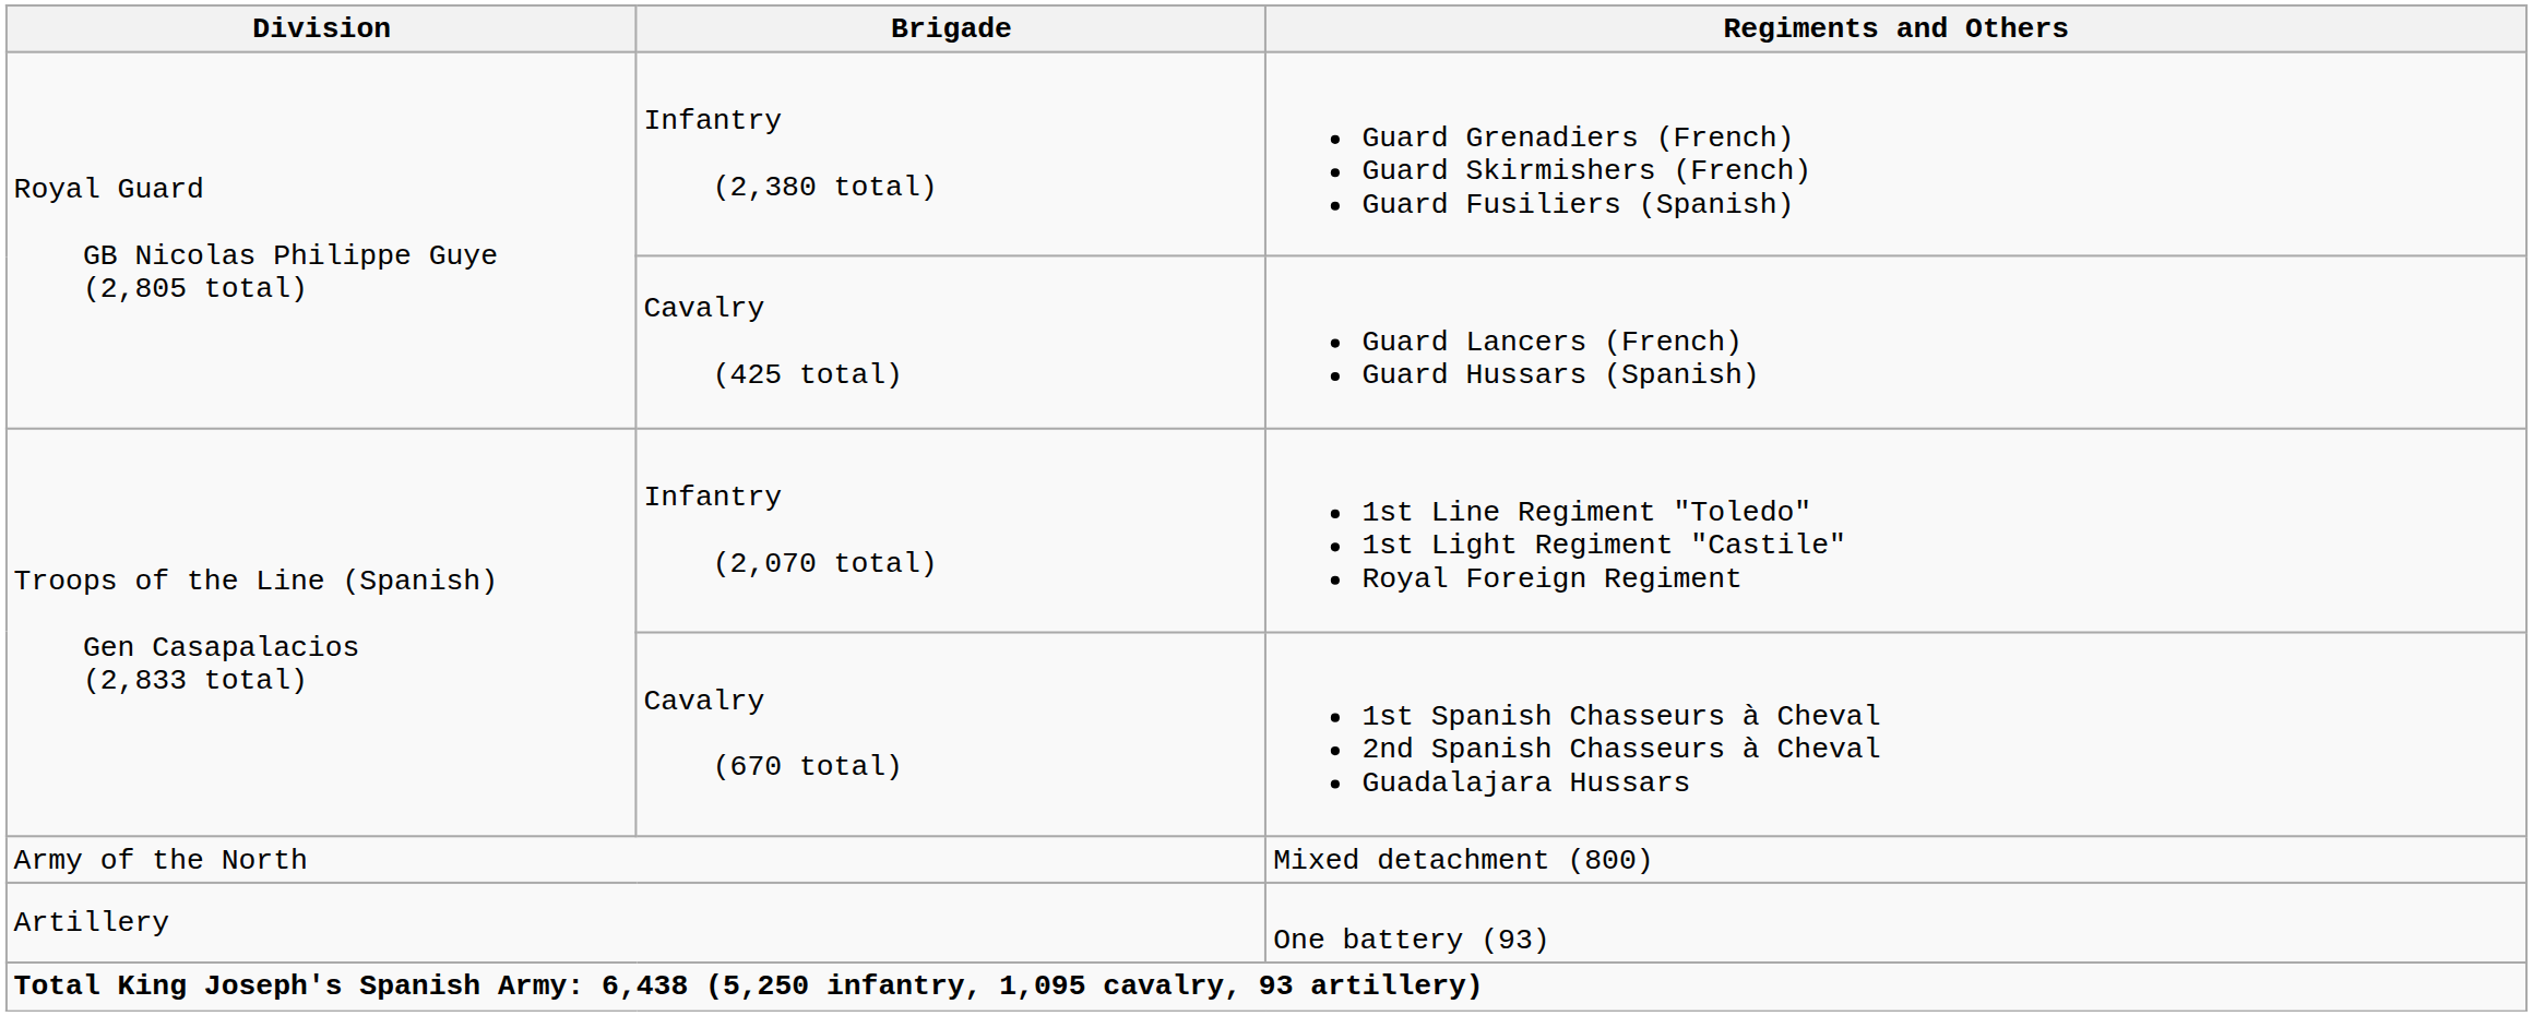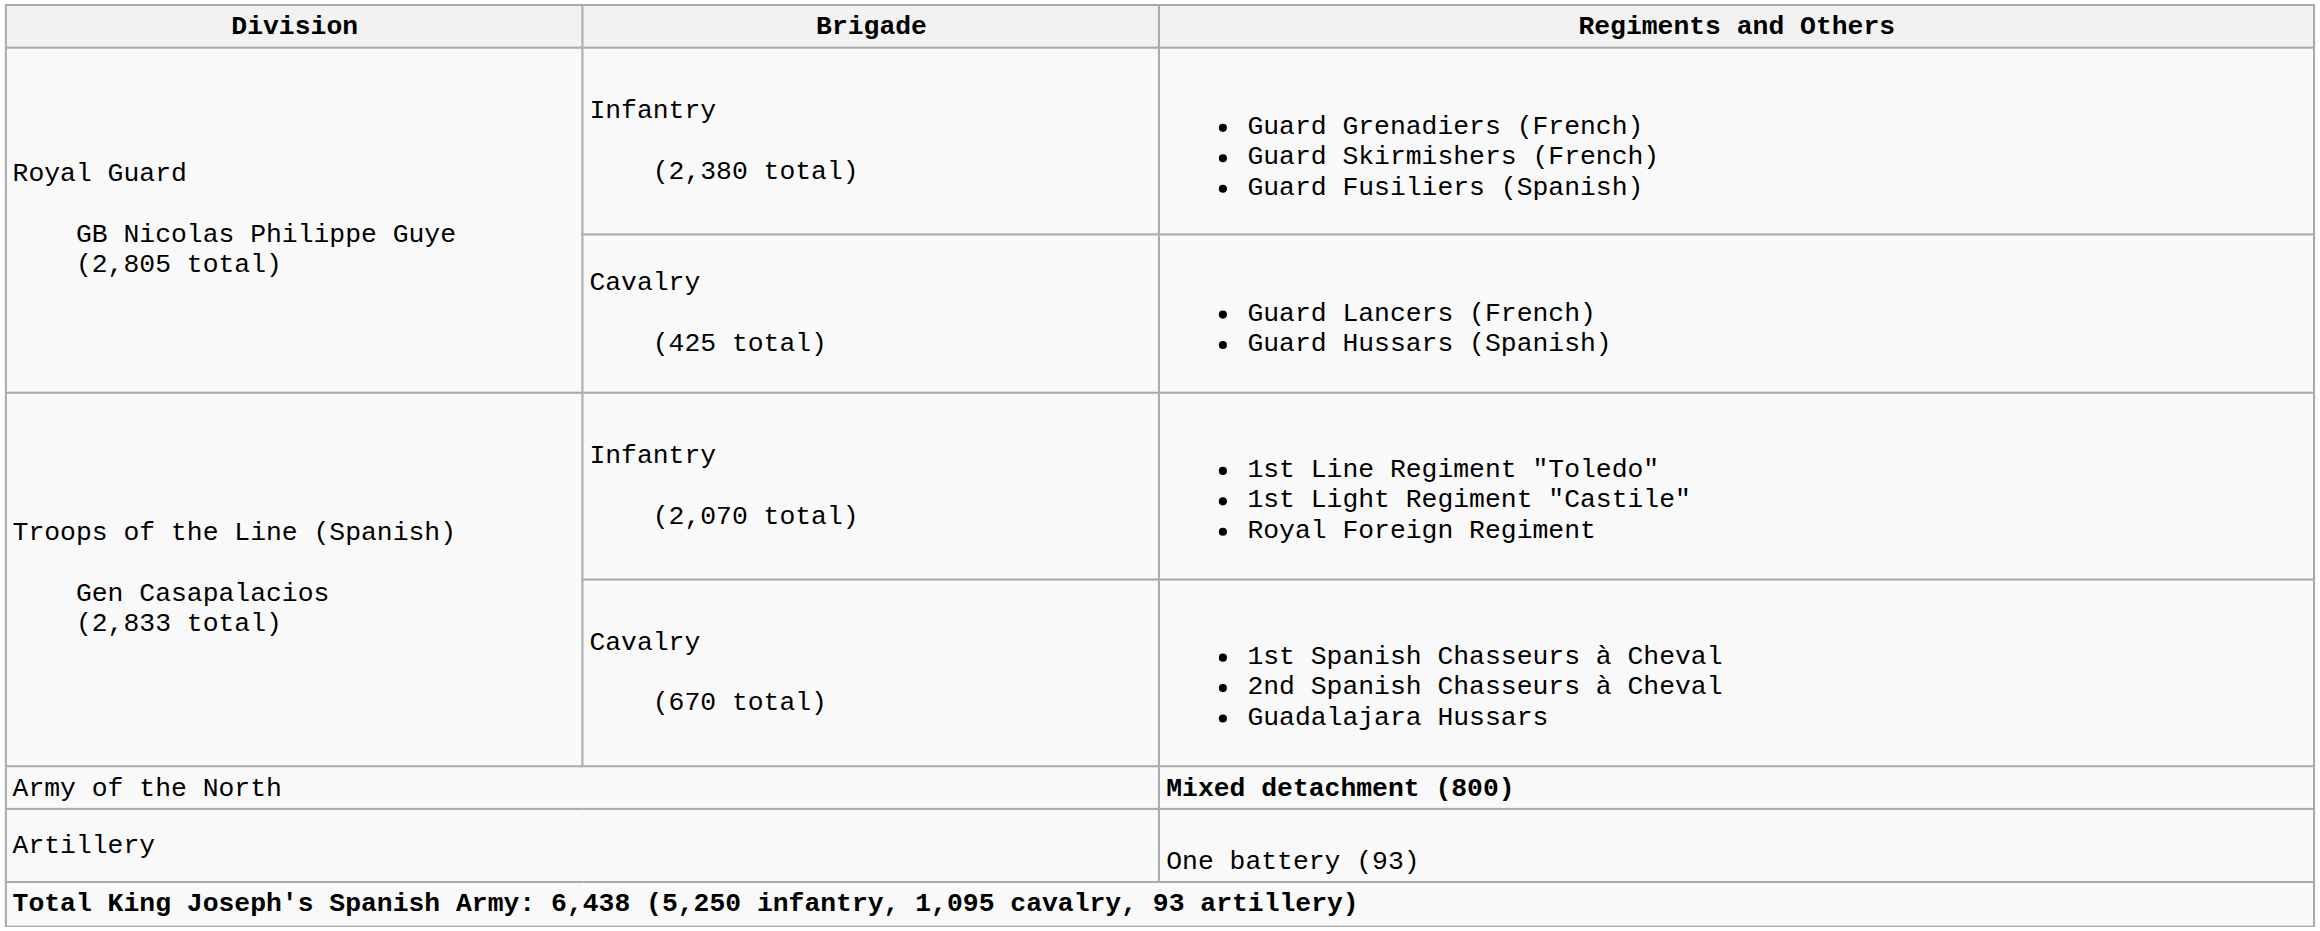Army of the North | Regiments and Others: normal -> bold
